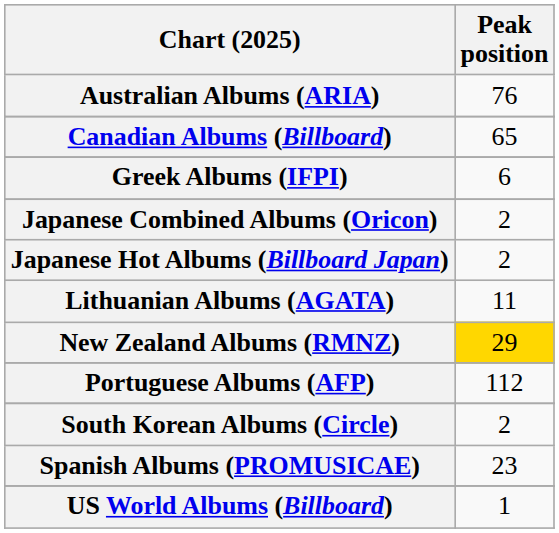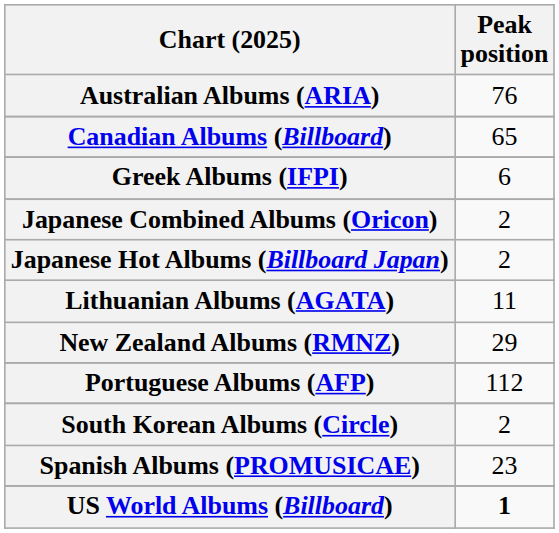New Zealand Albums (RMNZ) | Peak position: gold background -> no background
US World Albums (Billboard) | Peak position: normal -> bold
